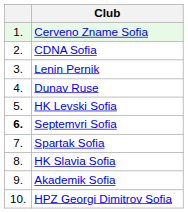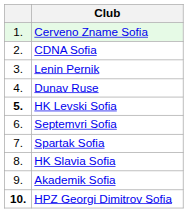HK Levski Sofia | column 1: normal -> bold
Septemvri Sofia | column 1: bold -> normal
HPZ Georgi Dimitrov Sofia | column 1: normal -> bold
